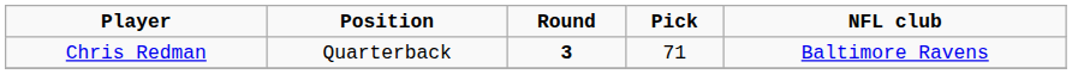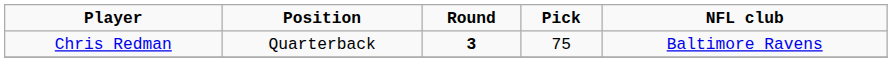Chris Redman | Pick: 71 -> 75
